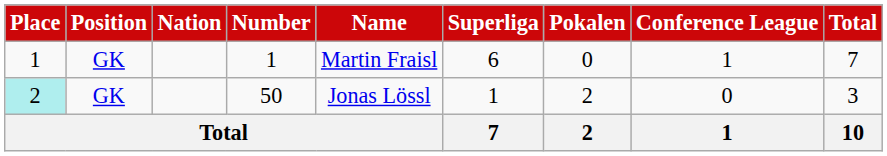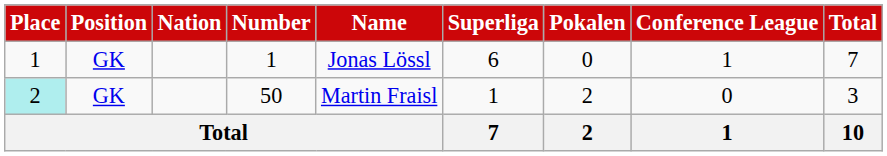row 2 | Name: Martin Fraisl -> Jonas Lössl
row 3 | Name: Jonas Lössl -> Martin Fraisl
